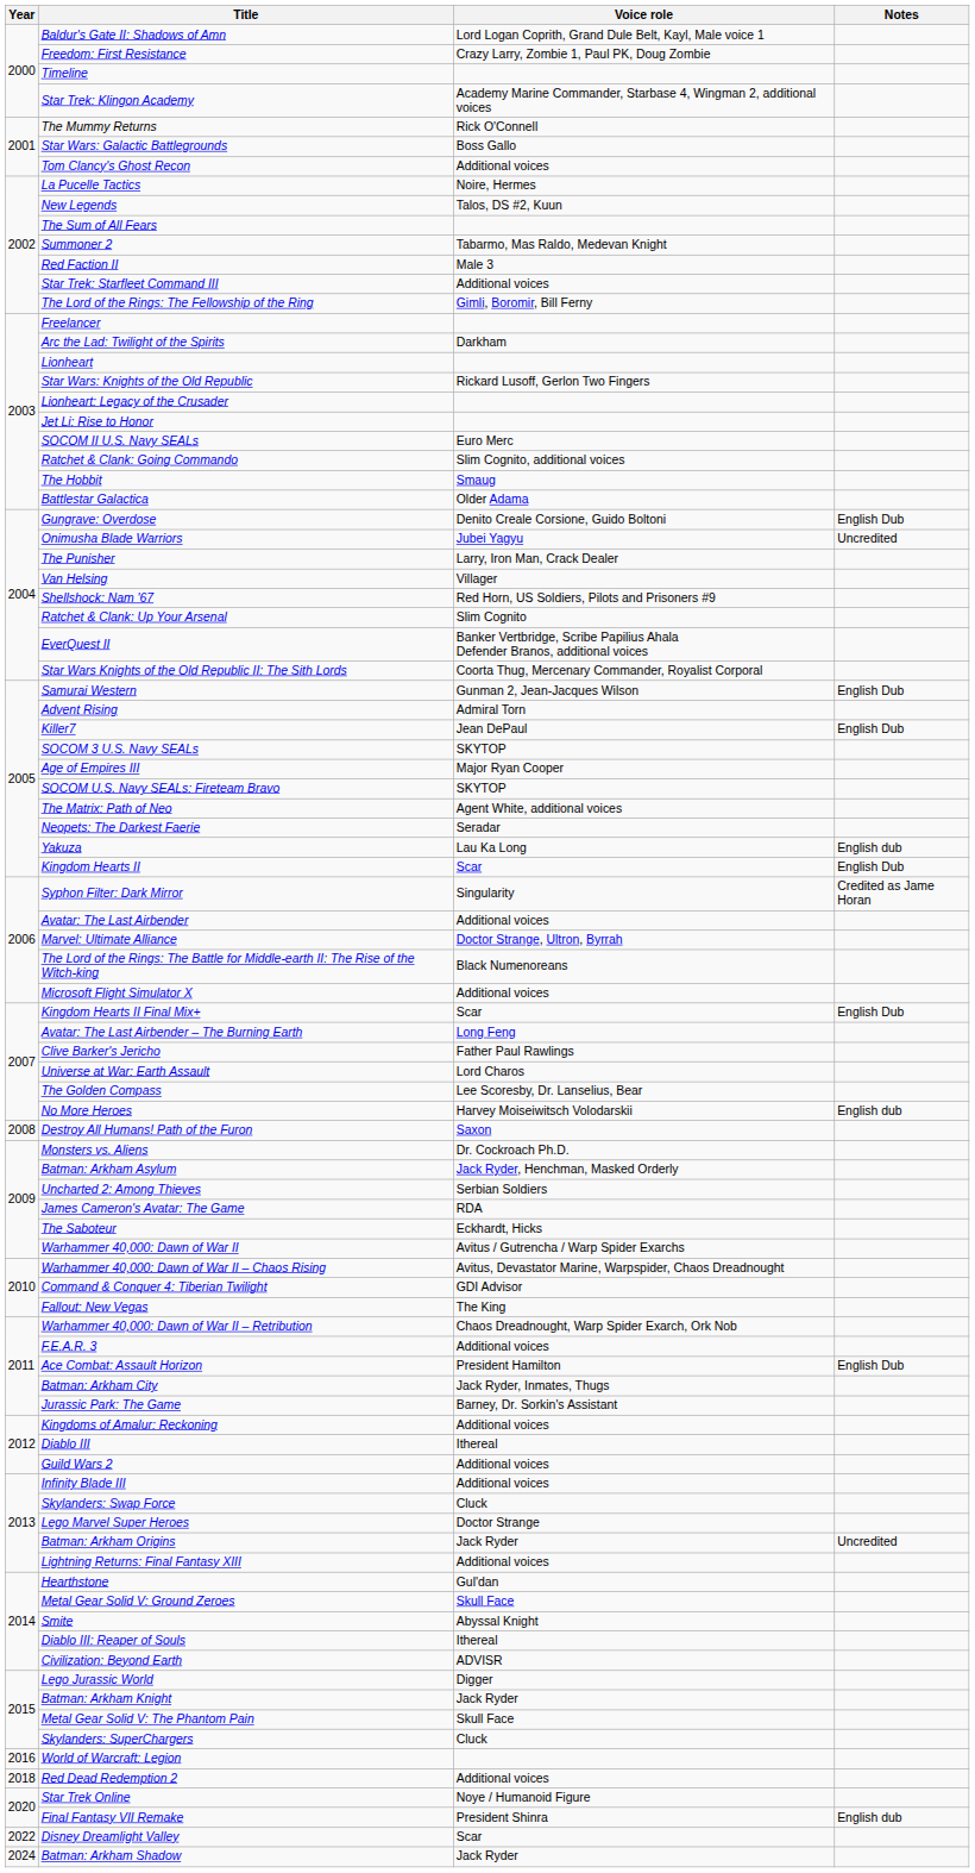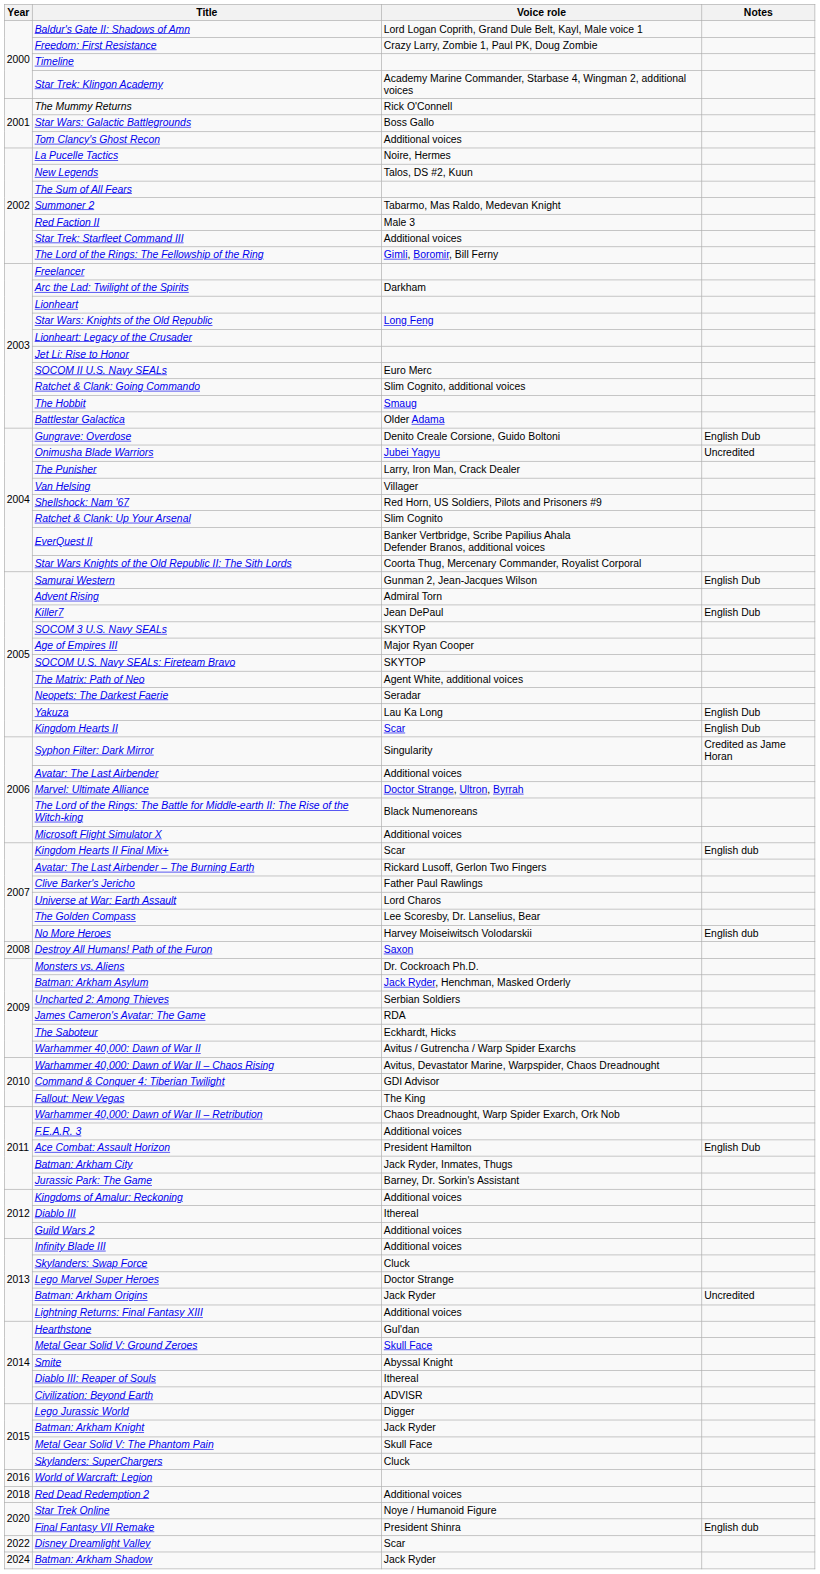Star Wars: Knights of the Old Republic | Voice role: Rickard Lusoff, Gerlon Two Fingers -> Long Feng
Yakuza | Notes: English dub -> English Dub
Kingdom Hearts II Final Mix+ | Notes: English Dub -> English dub
Avatar: The Last Airbender – The Burning Earth | Voice role: Long Feng -> Rickard Lusoff, Gerlon Two Fingers
